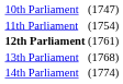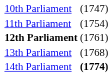14th Parliament | column 2: normal -> bold
